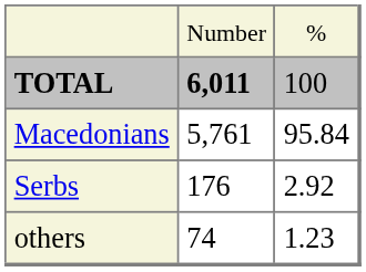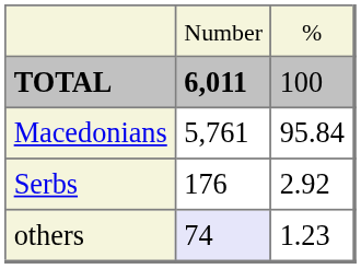others | column 2: no background -> lavender background
